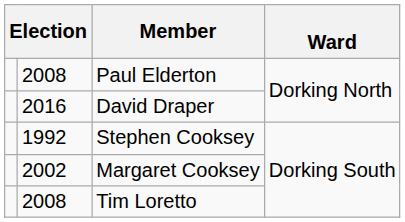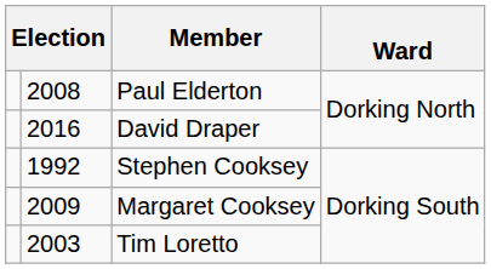Margaret Cooksey | column 2: 2002 -> 2009
Tim Loretto | column 2: 2008 -> 2003
